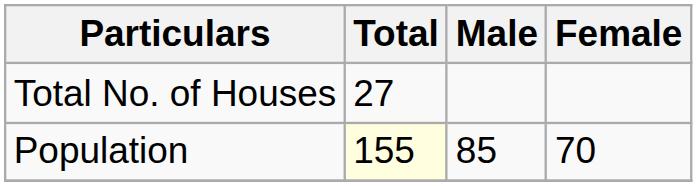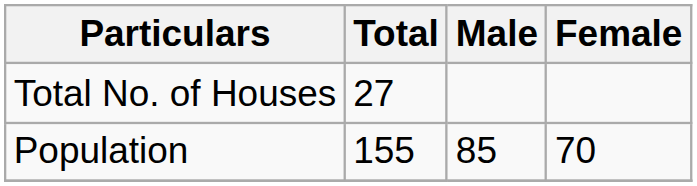Population | Total: lightyellow background -> no background
